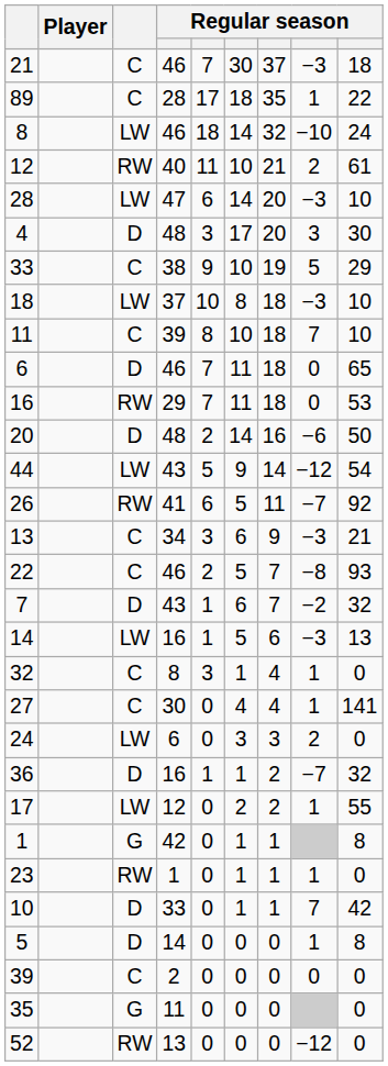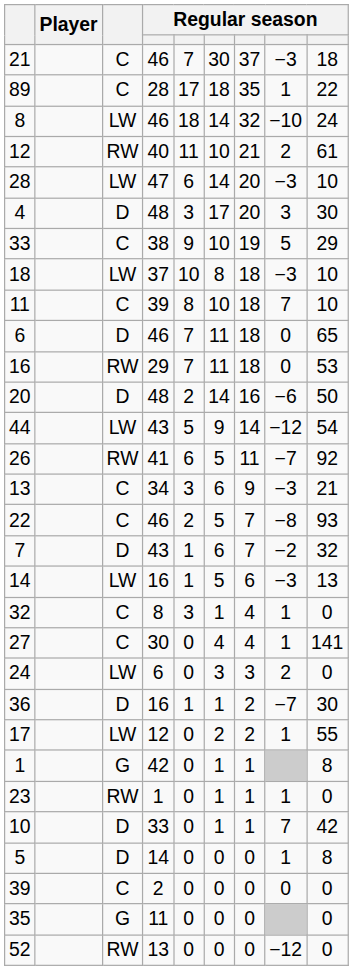36 | column 9: 32 -> 30
